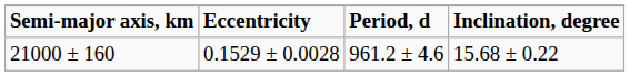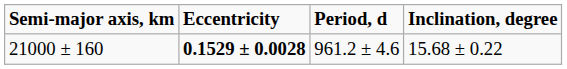21000 ± 160 | column 2: normal -> bold
